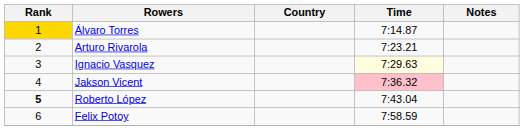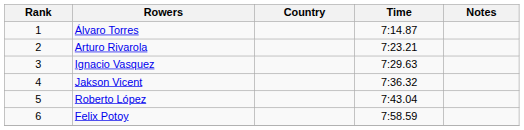Álvaro Torres | Rank: gold background -> no background
Ignacio Vasquez | Time: lightyellow background -> no background
Jakson Vicent | Time: pink background -> no background
Roberto López | Rank: bold -> normal
